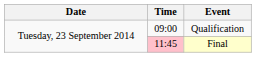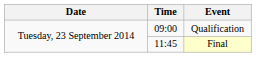Final | Time: pink background -> no background
